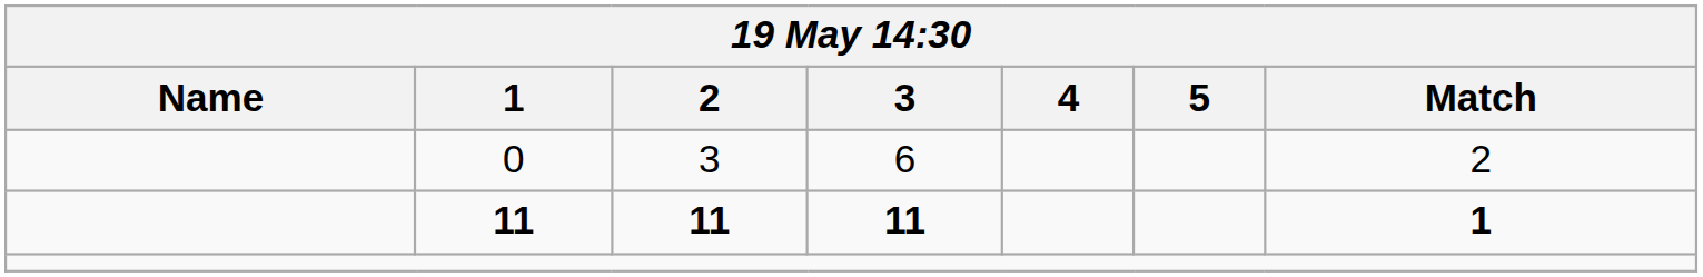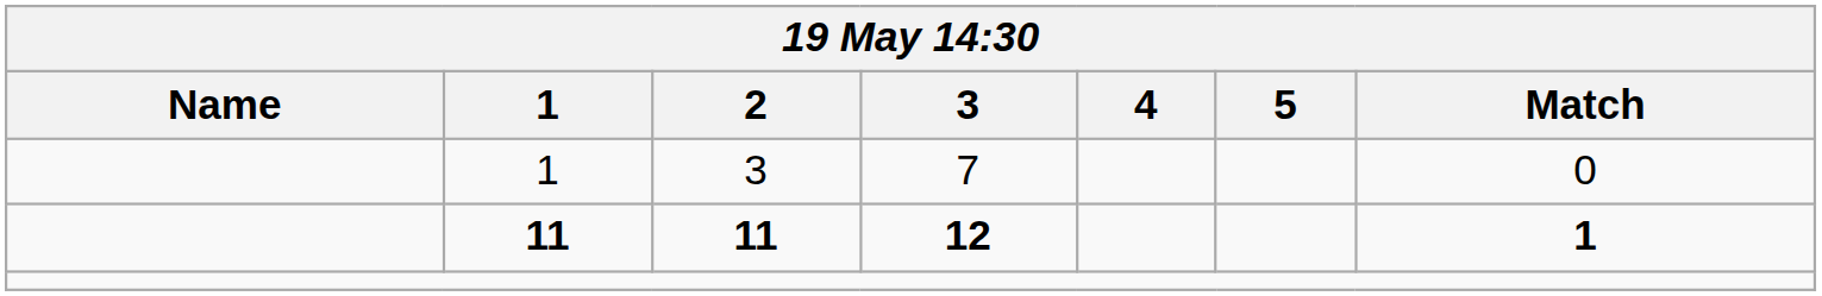row 3 | 1: 0 -> 1
row 3 | 3: 6 -> 7
row 3 | Match: 2 -> 0
row 4 | 3: 11 -> 12
